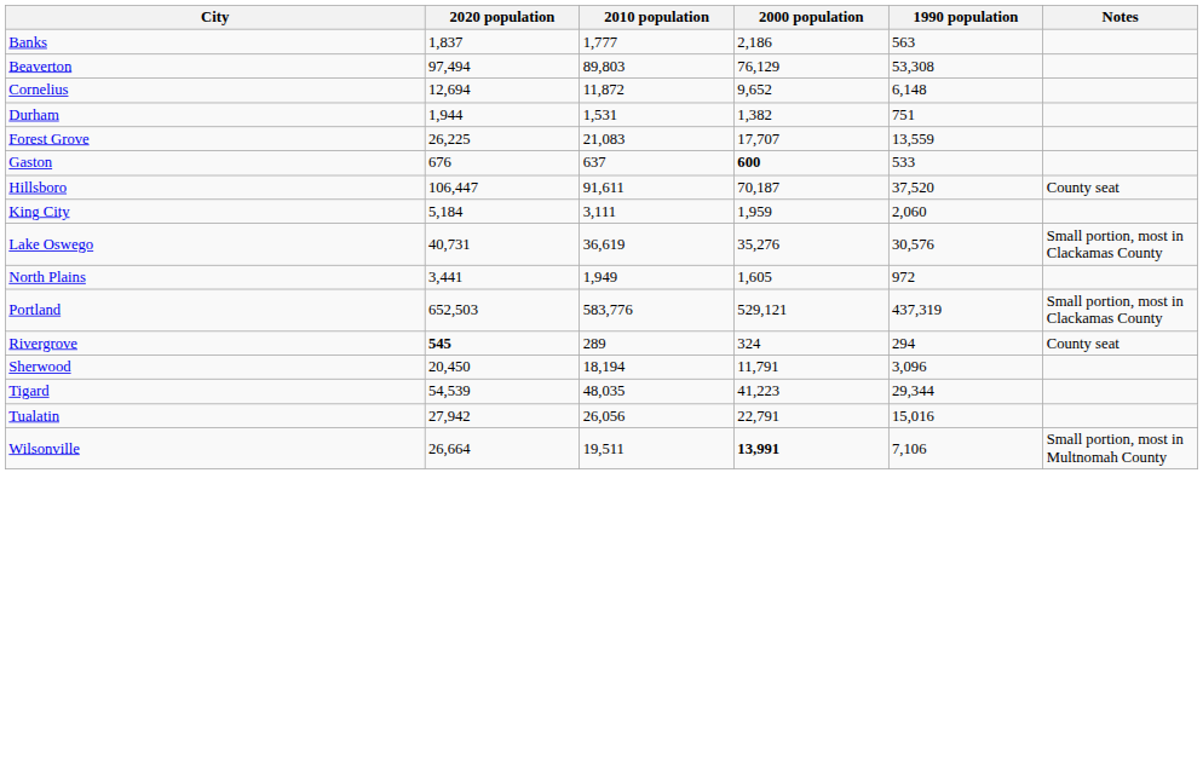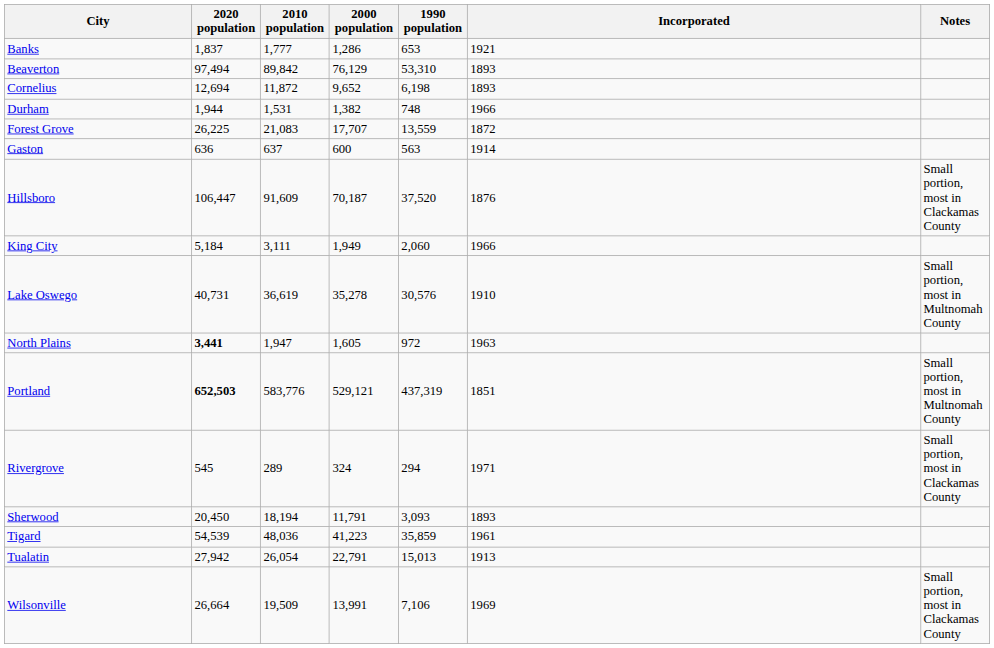+ column: Incorporated | 1921 | 1893 | 1893 | 1966 | 1872 | 1914 | 1876 | 1966 | 1910 | 1963 | 1851 | 1971 | 1893 | 1961 | 1913 | 1969
Banks | 2000 population: 2,186 -> 1,286
Banks | 1990 population: 563 -> 653
Beaverton | 2010 population: 89,803 -> 89,842
Beaverton | 1990 population: 53,308 -> 53,310
Cornelius | 1990 population: 6,148 -> 6,198
Durham | 1990 population: 751 -> 748
Gaston | 2020 population: 676 -> 636
Gaston | 2000 population: bold -> normal
Gaston | 1990 population: 533 -> 563
Hillsboro | 2010 population: 91,611 -> 91,609
Hillsboro | Notes: County seat -> Small portion, most in Clackamas County
King City | 2000 population: 1,959 -> 1,949
Lake Oswego | 2000 population: 35,276 -> 35,278
Lake Oswego | Notes: Small portion, most in Clackamas County -> Small portion, most in Multnomah County
North Plains | 2020 population: normal -> bold
North Plains | 2010 population: 1,949 -> 1,947
Portland | 2020 population: normal -> bold
Portland | Notes: Small portion, most in Clackamas County -> Small portion, most in Multnomah County
Rivergrove | 2020 population: bold -> normal
Rivergrove | Notes: County seat -> Small portion, most in Clackamas County
Sherwood | 1990 population: 3,096 -> 3,093
Tigard | 2010 population: 48,035 -> 48,036
Tigard | 1990 population: 29,344 -> 35,859
Tualatin | 2010 population: 26,056 -> 26,054
Tualatin | 1990 population: 15,016 -> 15,013
Wilsonville | 2010 population: 19,511 -> 19,509
Wilsonville | 2000 population: bold -> normal
Wilsonville | Notes: Small portion, most in Multnomah County -> Small portion, most in Clackamas County
